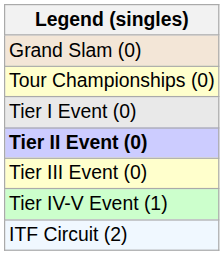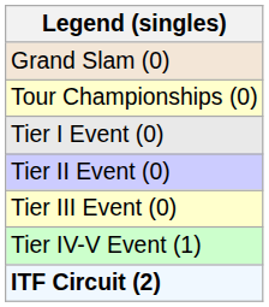row 5 | column 1: bold -> normal
row 8 | column 1: normal -> bold
